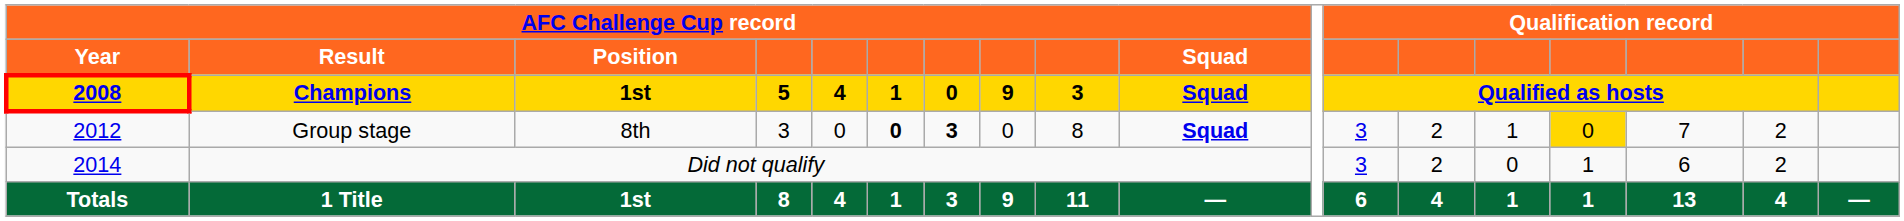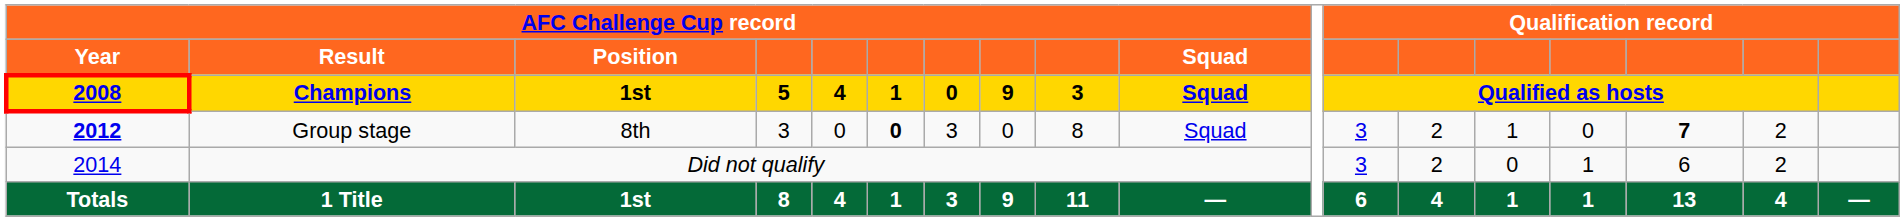Group stage | AFC Challenge Cup record / Year: normal -> bold
Group stage | column 7: bold -> normal
Group stage | AFC Challenge Cup record / Squad: bold -> normal
Group stage | column 15: gold background -> no background
Group stage | column 16: normal -> bold
